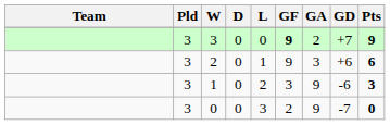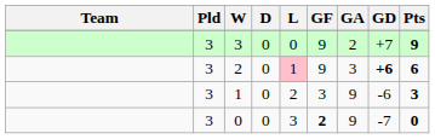row 2 | GF: bold -> normal
row 3 | L: no background -> pink background
row 3 | GD: normal -> bold
row 5 | GF: normal -> bold
